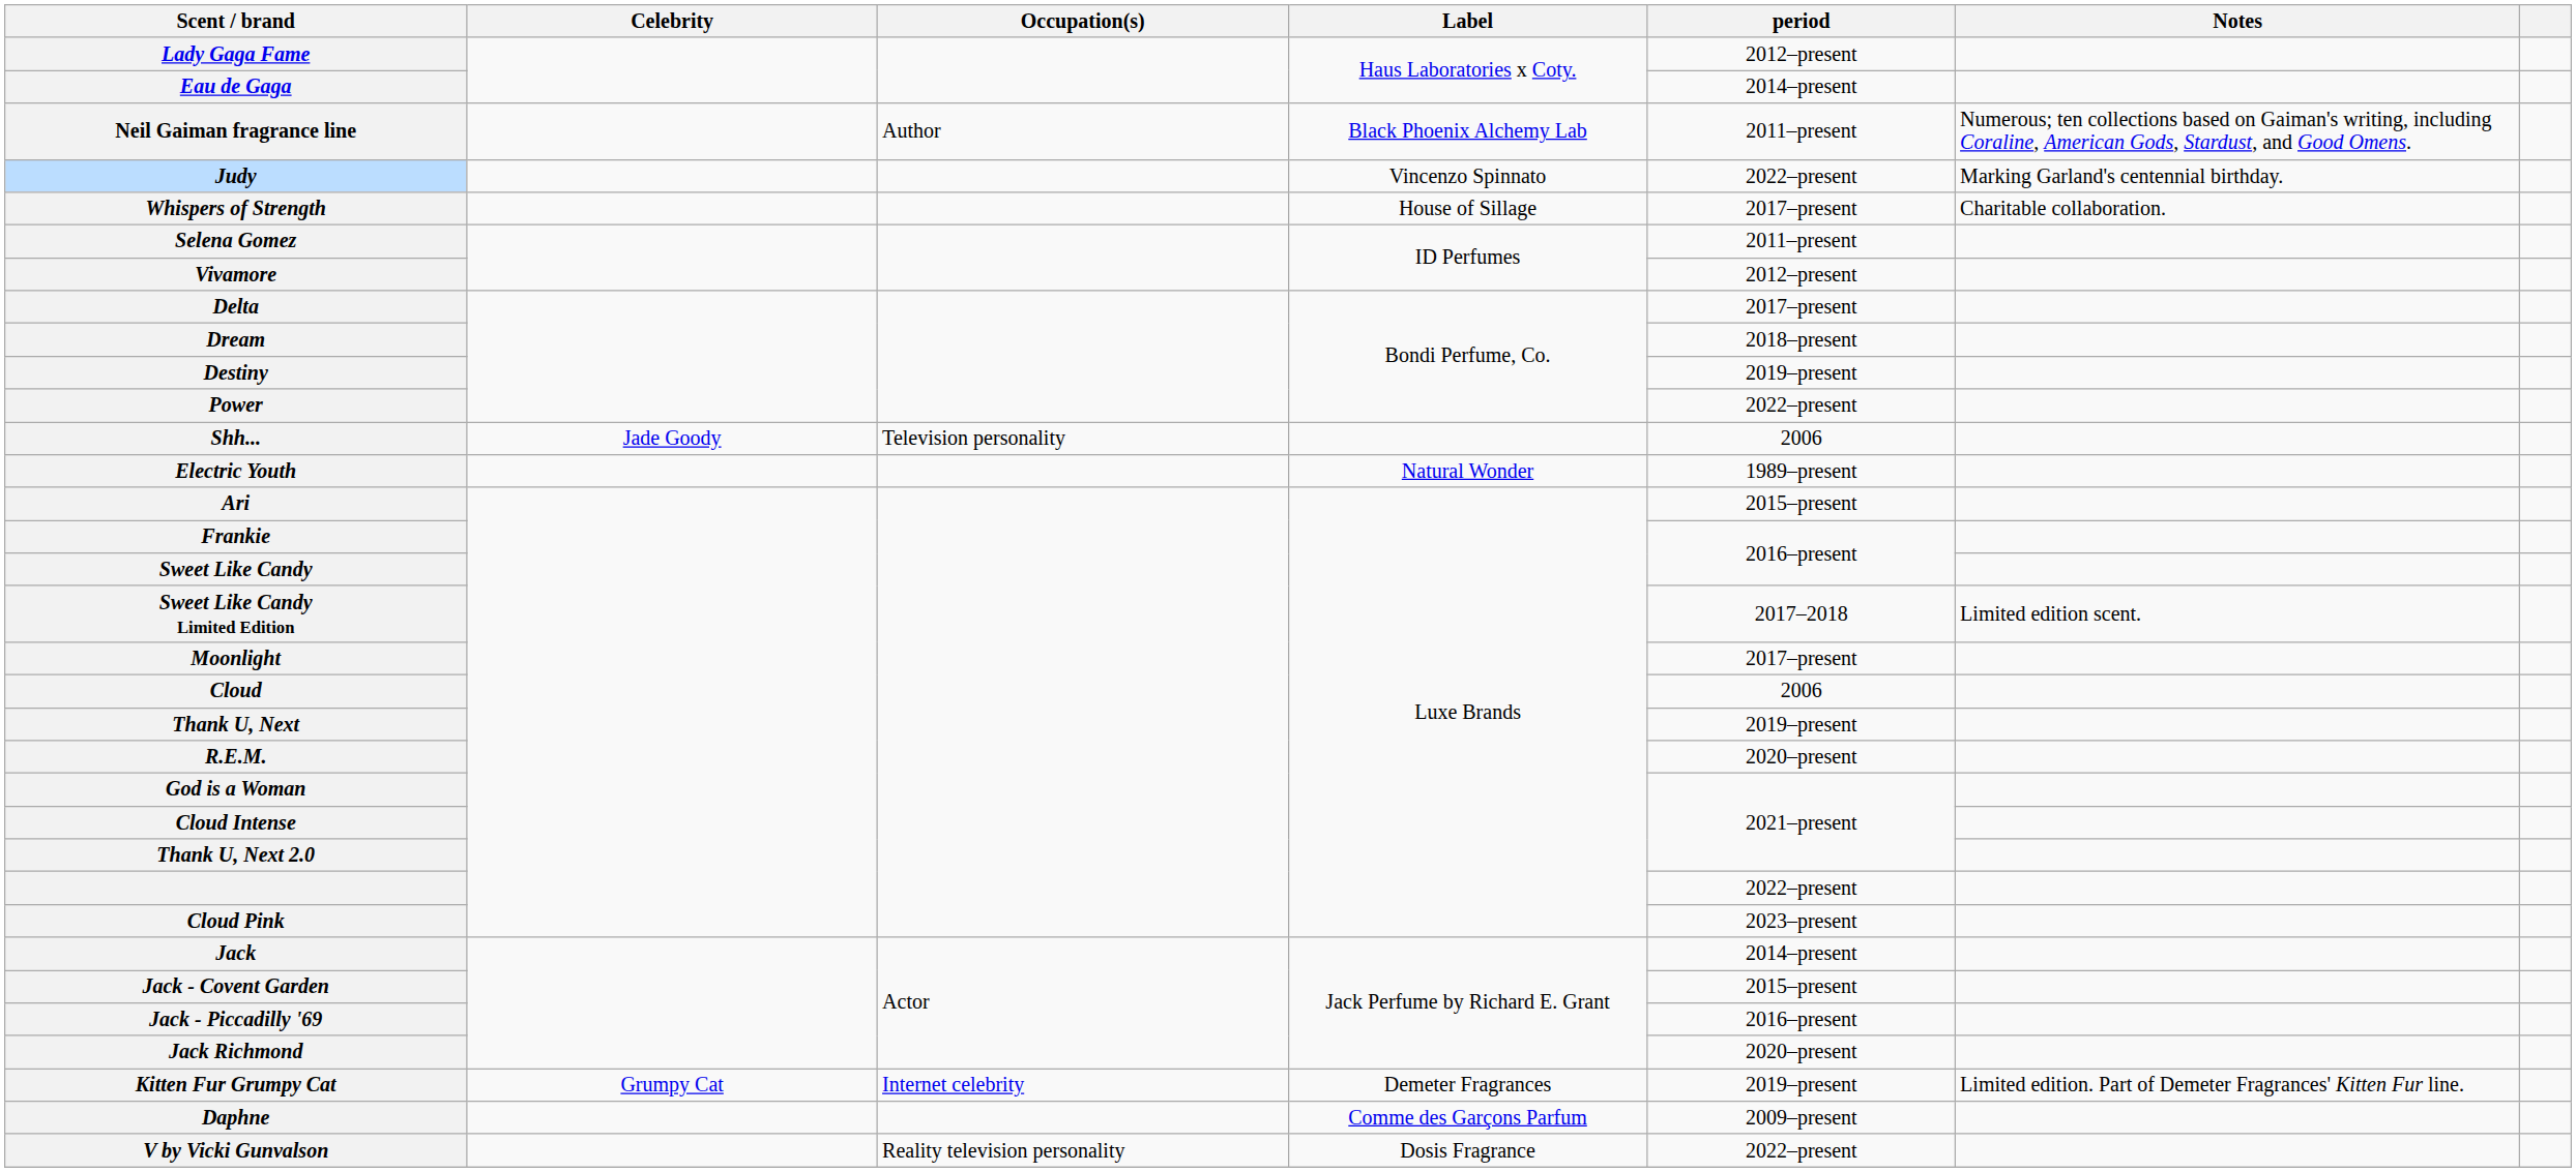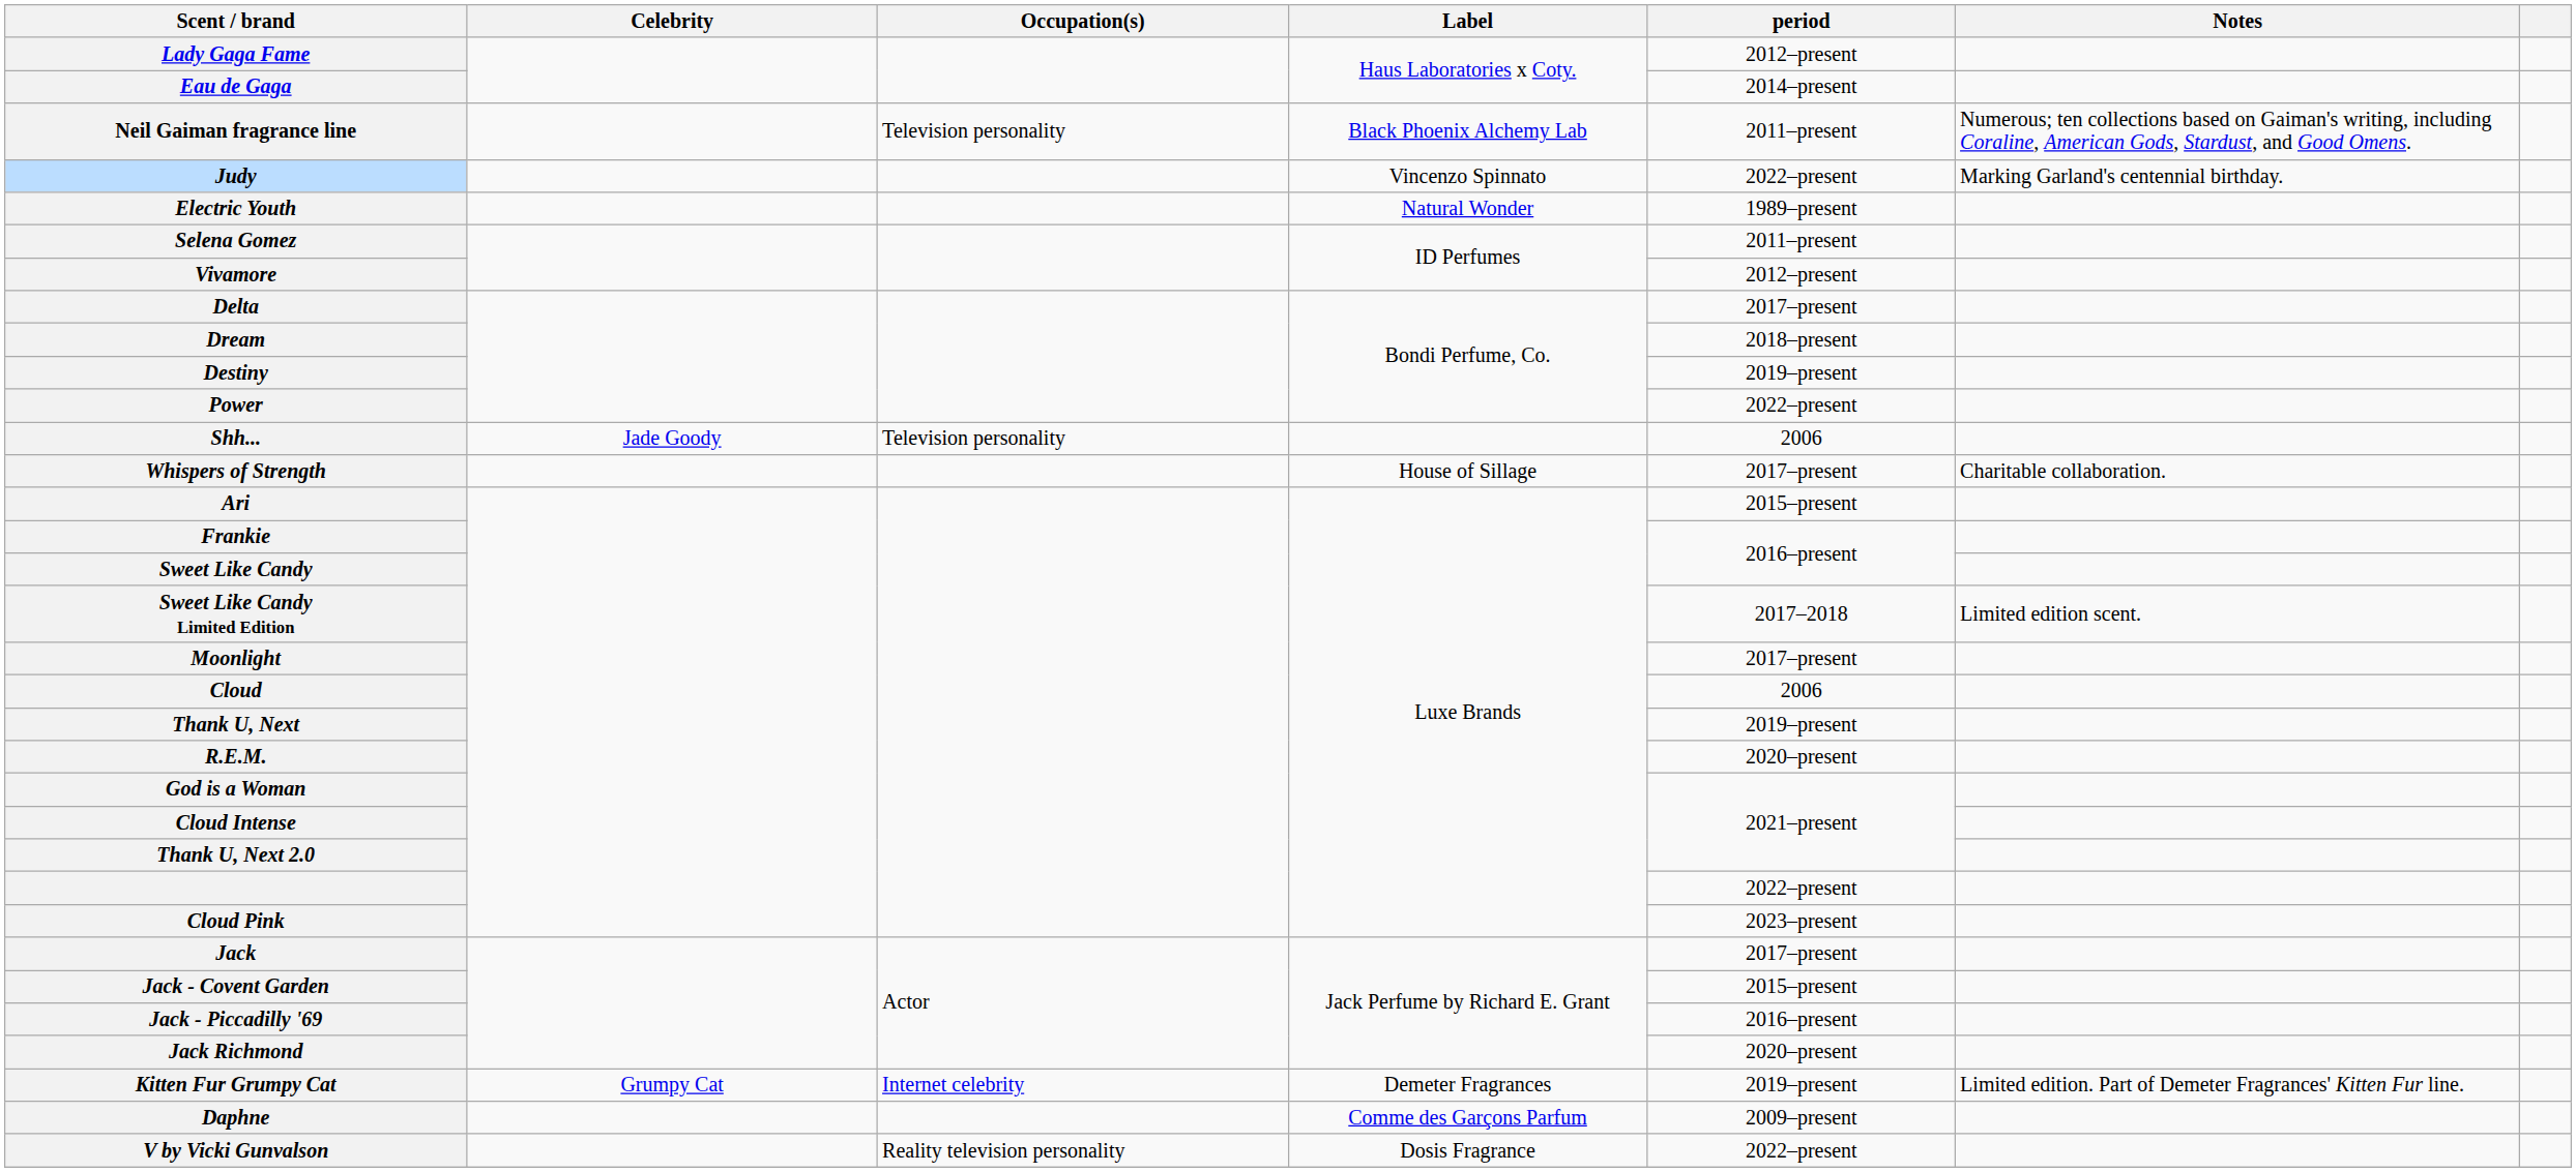Neil Gaiman fragrance line | Occupation(s): Author -> Television personality
rows swapped: Electric Youth <-> Whispers of Strength
Jack | period: 2014–present -> 2017–present
